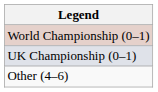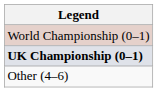row 3 | column 1: normal -> bold
